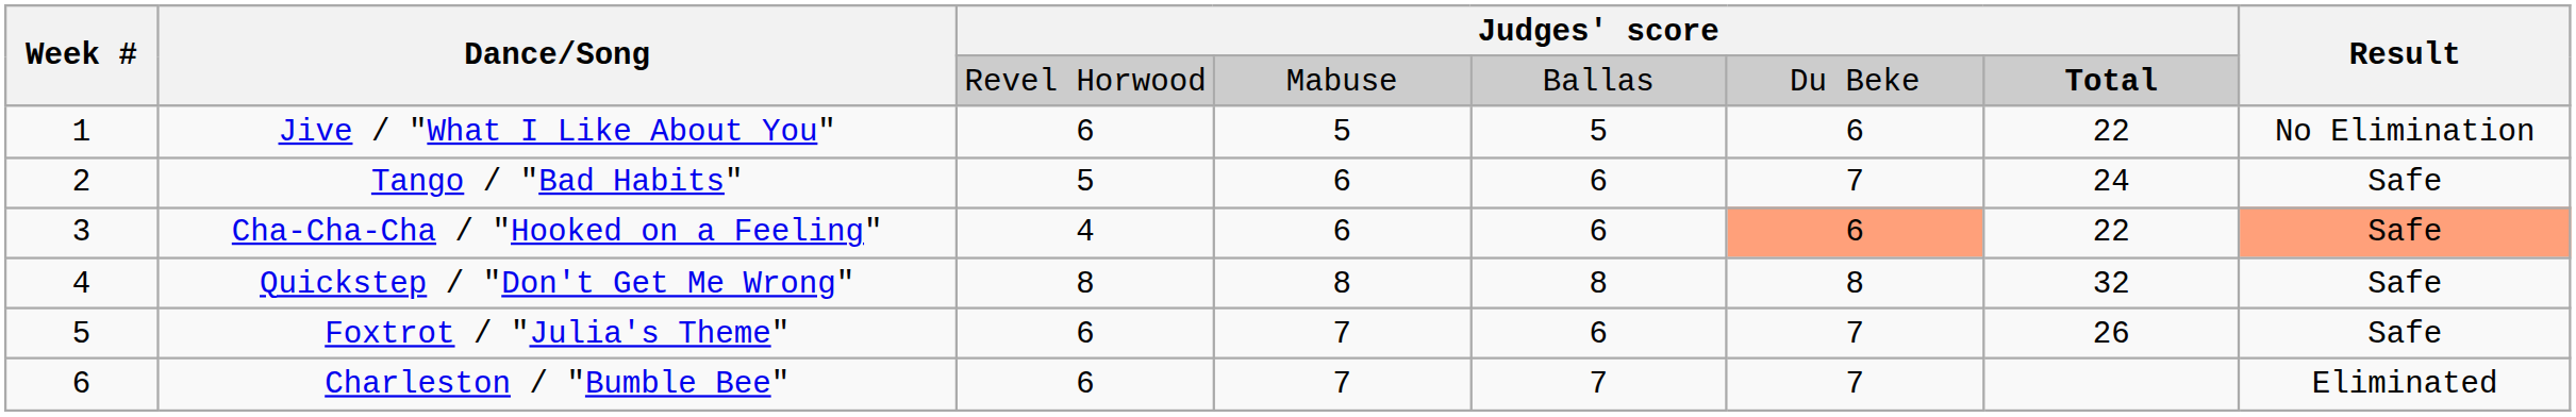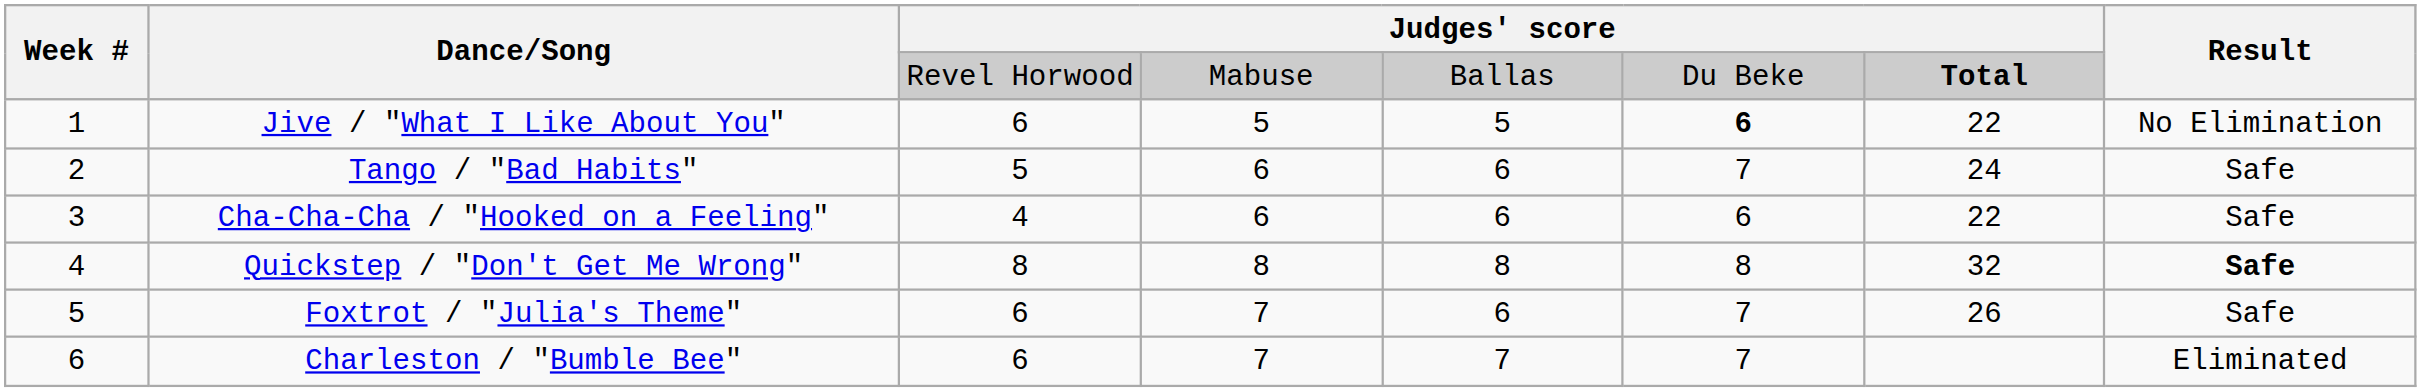Jive / "What I Like About You" | column 6: normal -> bold
Cha-Cha-Cha / "Hooked on a Feeling" | column 6: lightsalmon background -> no background
Cha-Cha-Cha / "Hooked on a Feeling" | Result: lightsalmon background -> no background
Quickstep / "Don't Get Me Wrong" | Result: normal -> bold
